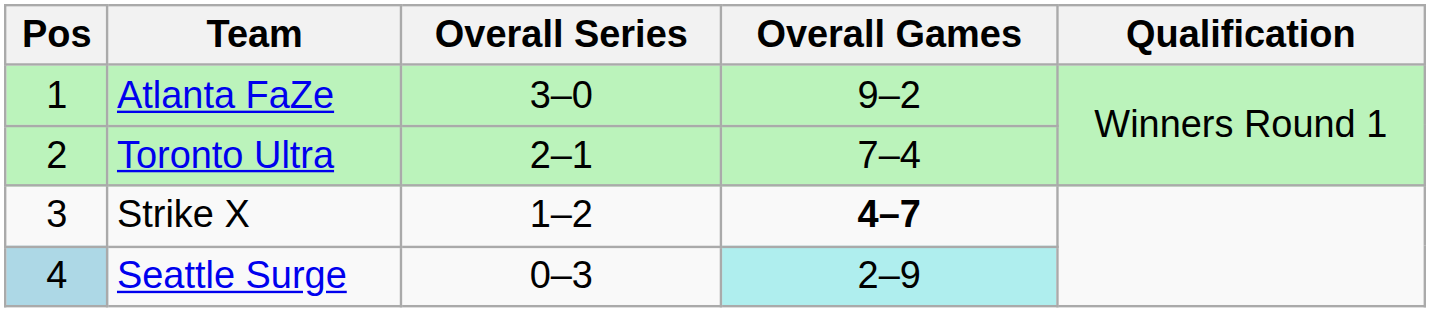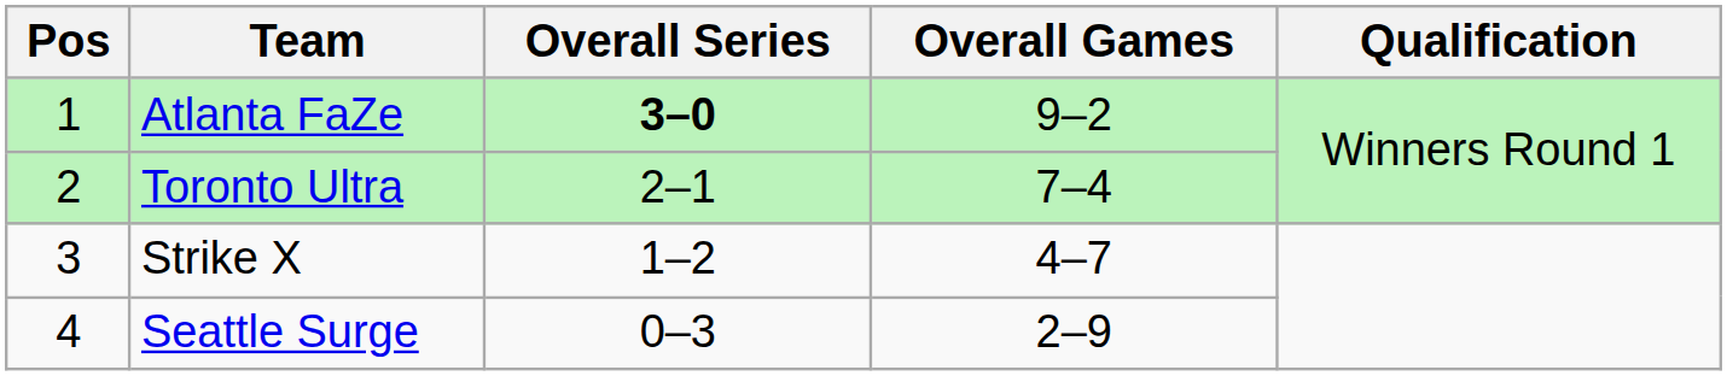Atlanta FaZe | Overall Series: normal -> bold
Strike X | Overall Games: bold -> normal
Seattle Surge | Pos: lightblue background -> no background
Seattle Surge | Overall Games: paleturquoise background -> no background
